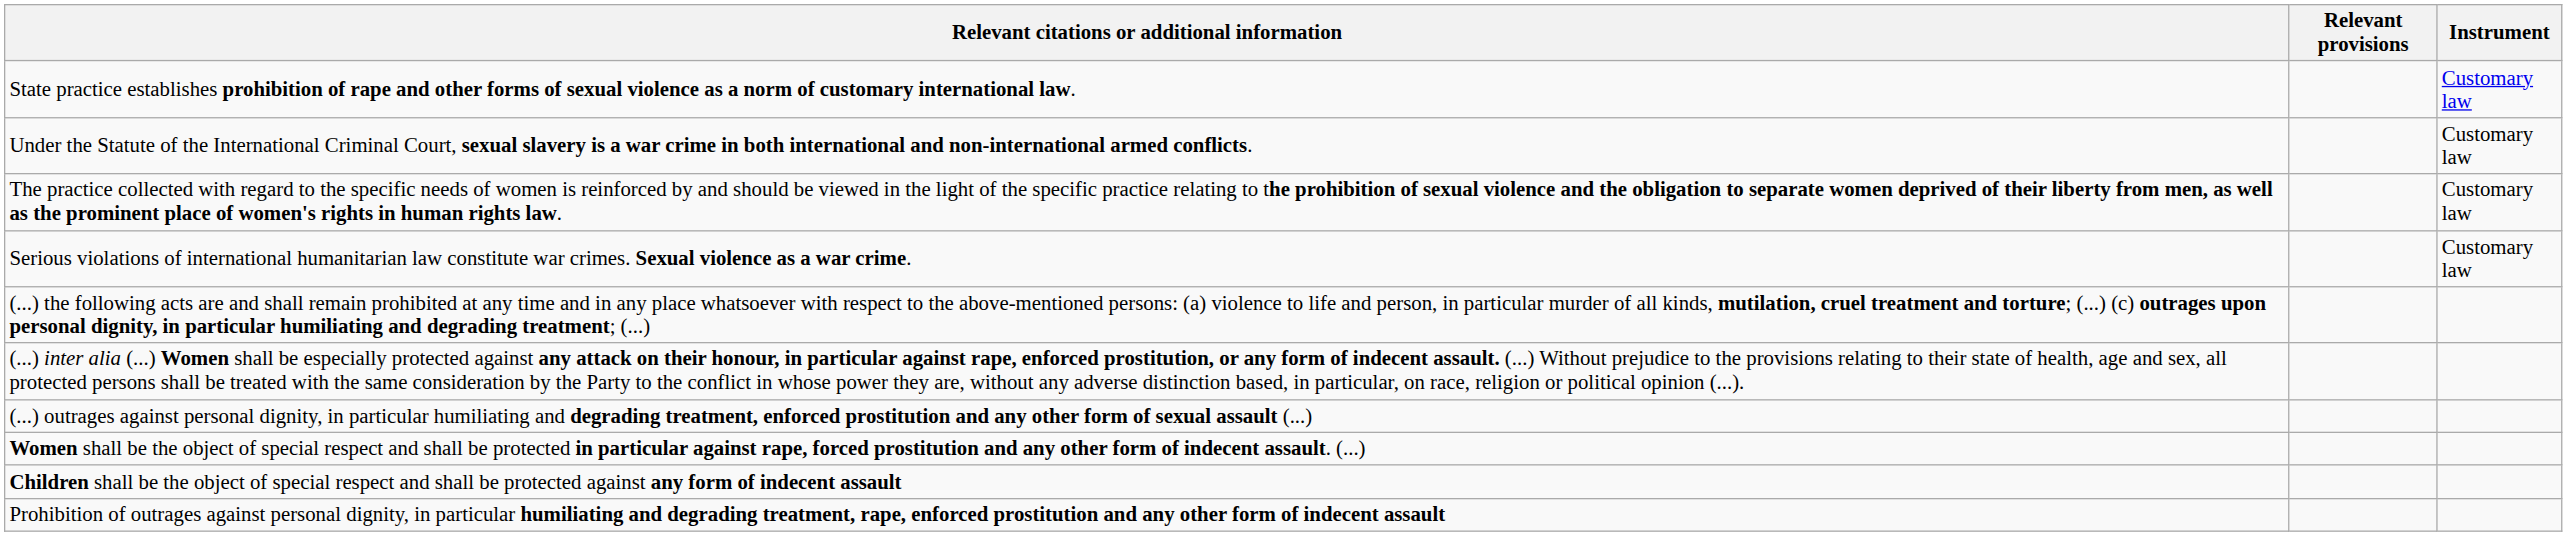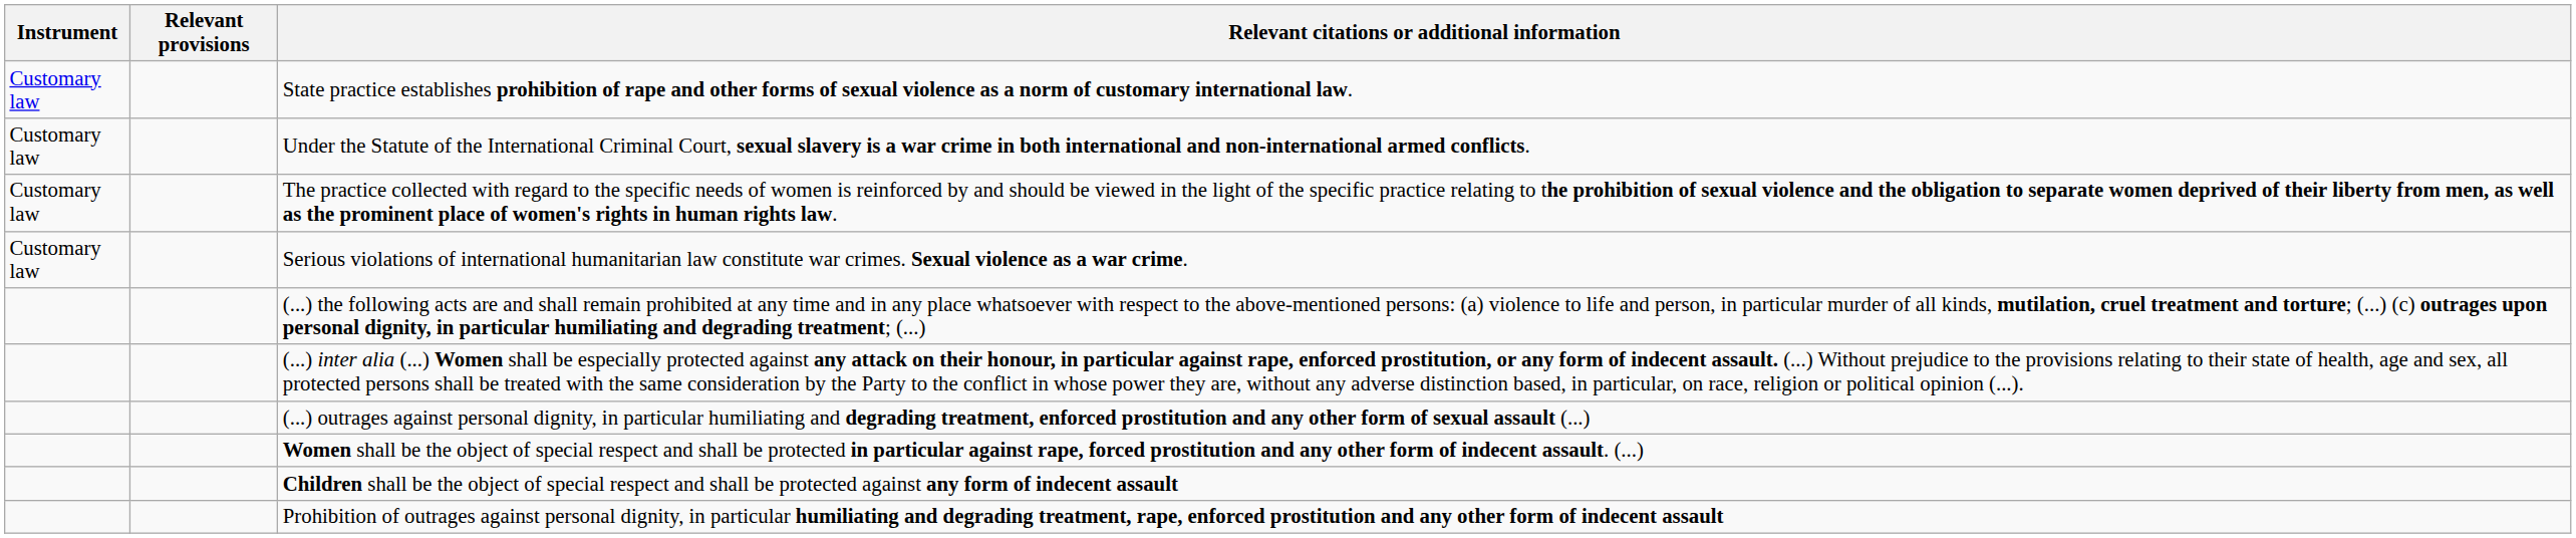columns swapped: Instrument <-> Relevant citations or additional information
